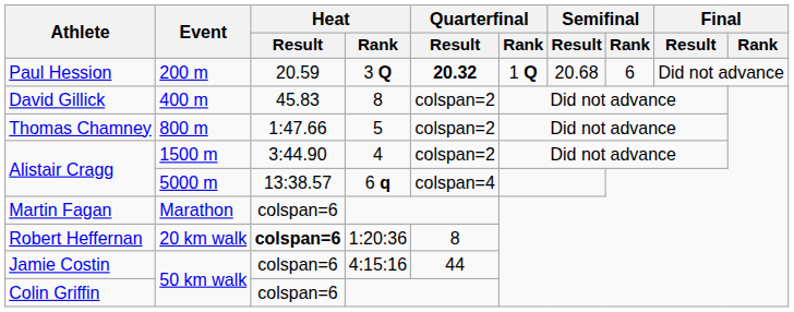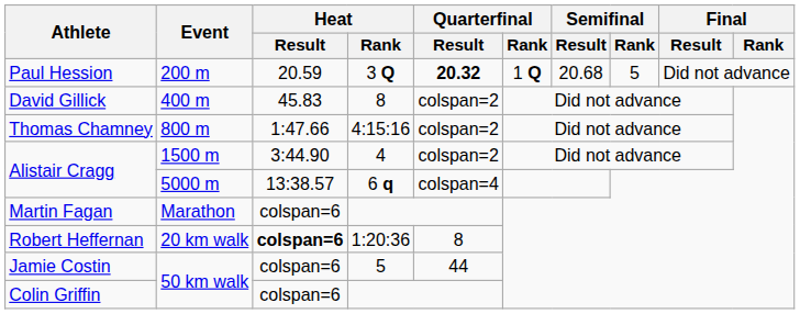Paul Hession | Semifinal / Rank: 6 -> 5
Thomas Chamney | Heat / Rank: 5 -> 4:15:16
Jamie Costin | Heat / Rank: 4:15:16 -> 5
